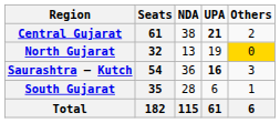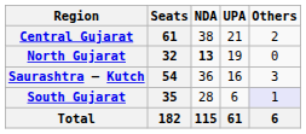Central Gujarat | column 4: bold -> normal
North Gujarat | column 3: normal -> bold
North Gujarat | column 5: gold background -> no background
Saurashtra – Kutch | column 4: bold -> normal
South Gujarat | column 5: no background -> lavender background
